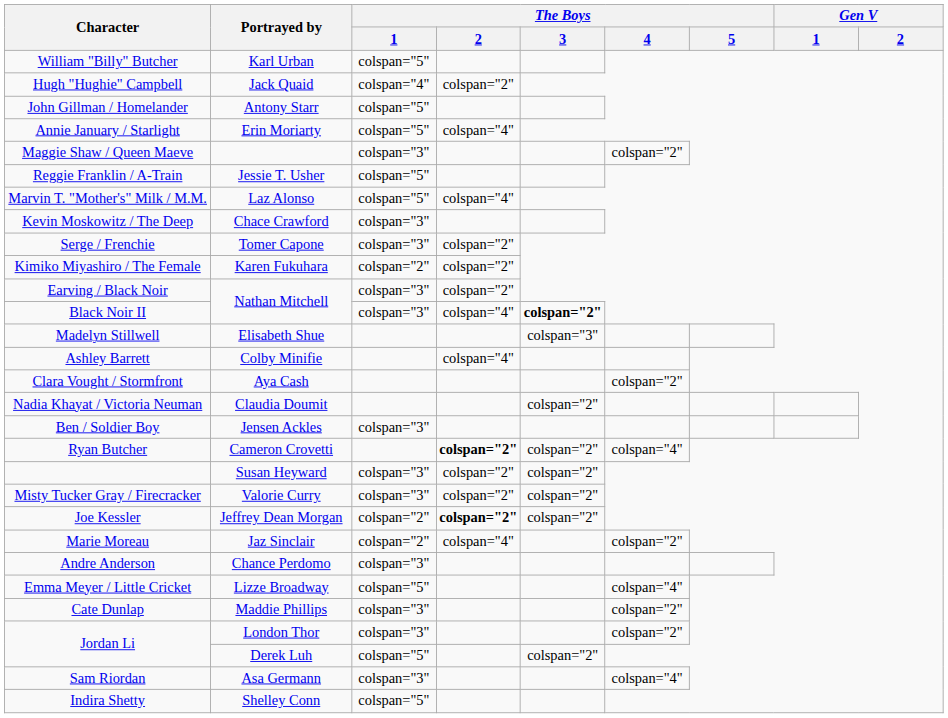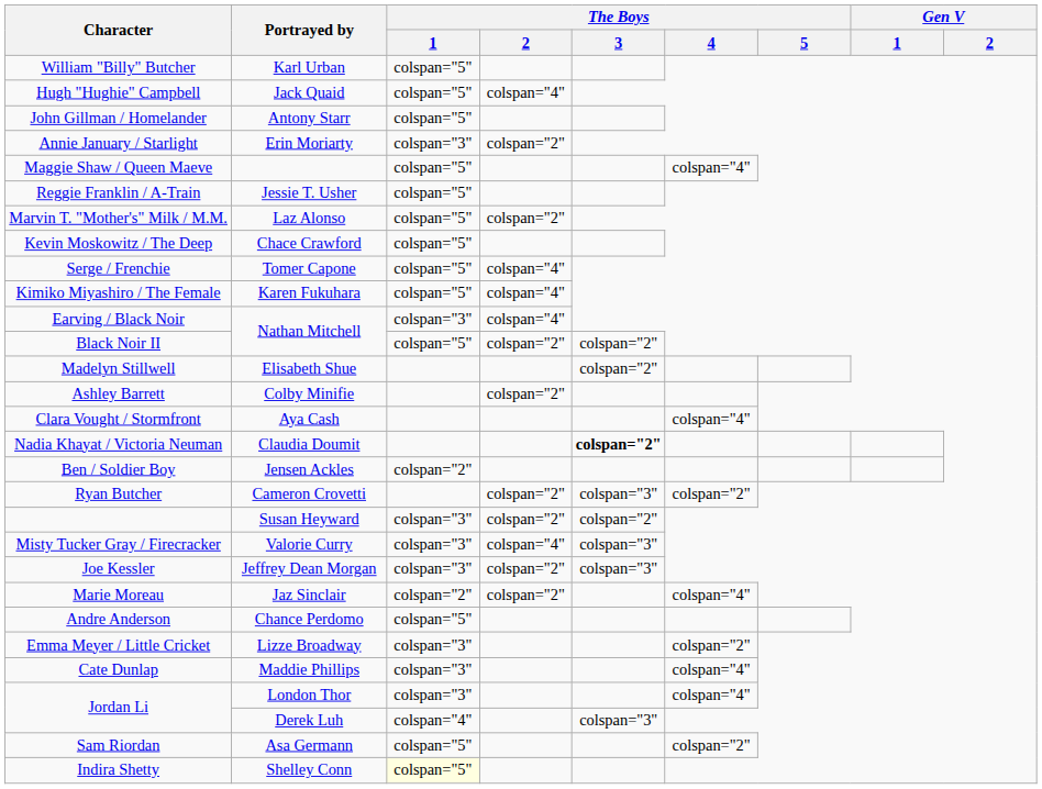Hugh "Hughie" Campbell | The Boys / 1: colspan="4" -> colspan="5"
Hugh "Hughie" Campbell | The Boys / 2: colspan="2" -> colspan="4"
Annie January / Starlight | The Boys / 1: colspan="5" -> colspan="3"
Annie January / Starlight | The Boys / 2: colspan="4" -> colspan="2"
Maggie Shaw / Queen Maeve | The Boys / 1: colspan="3" -> colspan="5"
Maggie Shaw / Queen Maeve | The Boys / 4: colspan="2" -> colspan="4"
Marvin T. "Mother's" Milk / M.M. | The Boys / 2: colspan="4" -> colspan="2"
Kevin Moskowitz / The Deep | The Boys / 1: colspan="3" -> colspan="5"
Serge / Frenchie | The Boys / 1: colspan="3" -> colspan="5"
Serge / Frenchie | The Boys / 2: colspan="2" -> colspan="4"
Kimiko Miyashiro / The Female | The Boys / 1: colspan="2" -> colspan="5"
Kimiko Miyashiro / The Female | The Boys / 2: colspan="2" -> colspan="4"
Earving / Black Noir | The Boys / 2: colspan="2" -> colspan="4"
Black Noir II | The Boys / 1: colspan="3" -> colspan="5"
Black Noir II | The Boys / 2: colspan="4" -> colspan="2"
Black Noir II | The Boys / 3: bold -> normal
Madelyn Stillwell | The Boys / 3: colspan="3" -> colspan="2"
Ashley Barrett | The Boys / 2: colspan="4" -> colspan="2"
Clara Vought / Stormfront | The Boys / 4: colspan="2" -> colspan="4"
Nadia Khayat / Victoria Neuman | The Boys / 3: normal -> bold
Ben / Soldier Boy | The Boys / 1: colspan="3" -> colspan="2"
Ryan Butcher | The Boys / 2: bold -> normal
Ryan Butcher | The Boys / 3: colspan="2" -> colspan="3"
Ryan Butcher | The Boys / 4: colspan="4" -> colspan="2"
Misty Tucker Gray / Firecracker | The Boys / 2: colspan="2" -> colspan="4"
Misty Tucker Gray / Firecracker | The Boys / 3: colspan="2" -> colspan="3"
Joe Kessler | The Boys / 1: colspan="2" -> colspan="3"
Joe Kessler | The Boys / 2: bold -> normal
Joe Kessler | The Boys / 3: colspan="2" -> colspan="3"
Marie Moreau | The Boys / 2: colspan="4" -> colspan="2"
Marie Moreau | The Boys / 4: colspan="2" -> colspan="4"
Andre Anderson | The Boys / 1: colspan="3" -> colspan="5"
Emma Meyer / Little Cricket | The Boys / 1: colspan="5" -> colspan="3"
Emma Meyer / Little Cricket | The Boys / 4: colspan="4" -> colspan="2"
Cate Dunlap | The Boys / 4: colspan="2" -> colspan="4"
Jordan Li / London Thor | The Boys / 4: colspan="2" -> colspan="4"
Jordan Li / Derek Luh | The Boys / 1: colspan="5" -> colspan="4"
Jordan Li / Derek Luh | The Boys / 3: colspan="2" -> colspan="3"
Sam Riordan | The Boys / 1: colspan="3" -> colspan="5"
Sam Riordan | The Boys / 4: colspan="4" -> colspan="2"
Indira Shetty | The Boys / 1: no background -> lightyellow background
